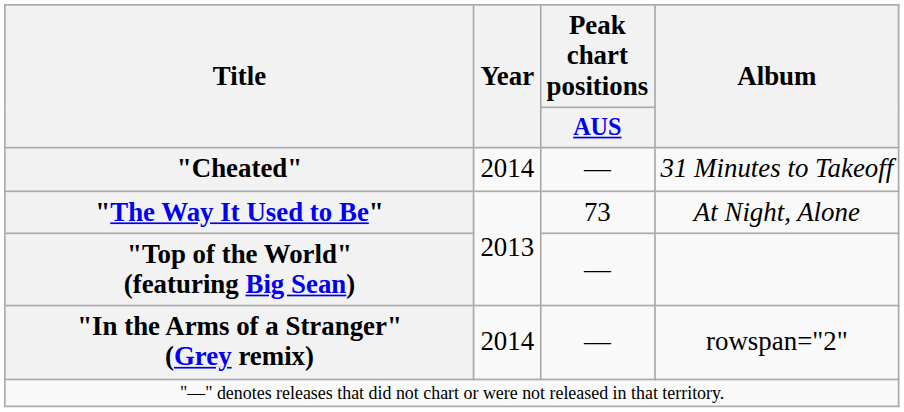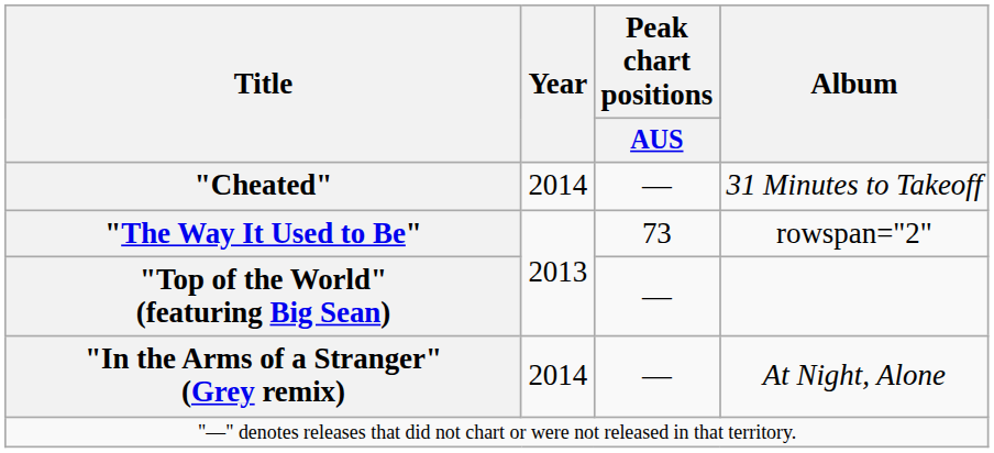"The Way It Used to Be" | Album: At Night, Alone -> rowspan="2"
"In the Arms of a Stranger" (Grey remix) | Album: rowspan="2" -> At Night, Alone
